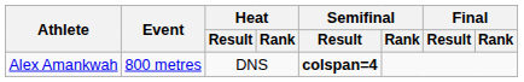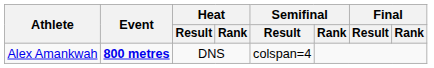Alex Amankwah | Event: normal -> bold
Alex Amankwah | Semifinal / Result: bold -> normal
